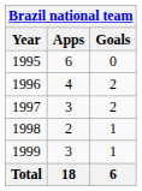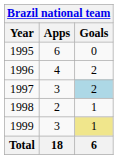1997 | Goals: no background -> lightblue background
1999 | Goals: no background -> khaki background
